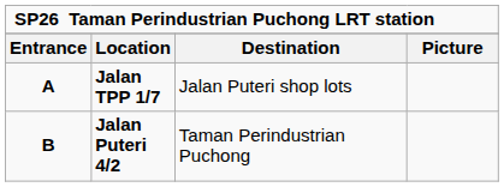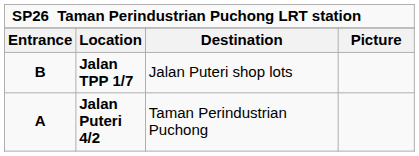Jalan TPP 1/7 | column 1: A -> B
Jalan Puteri 4/2 | column 1: B -> A
